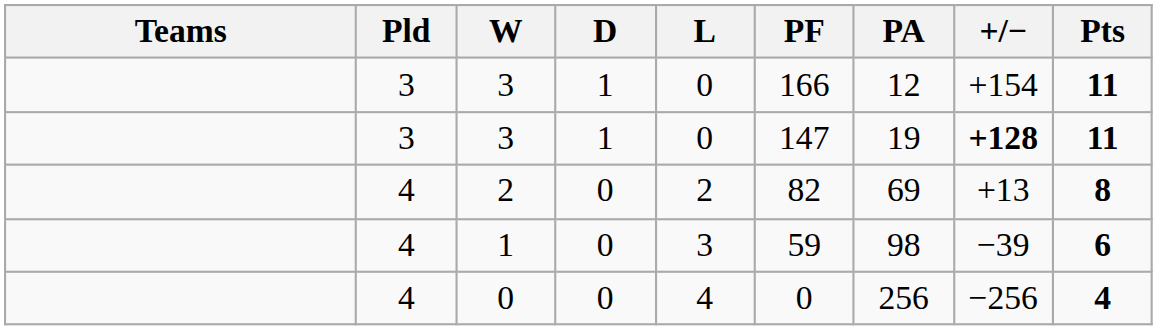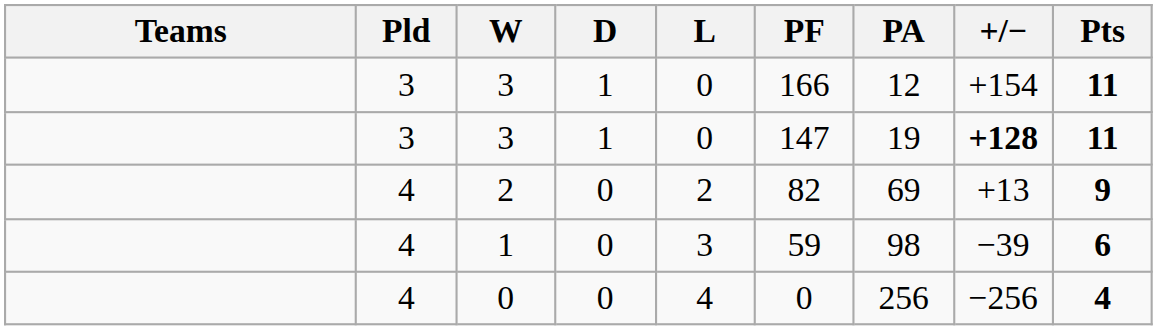row 4 | Pts: 8 -> 9
